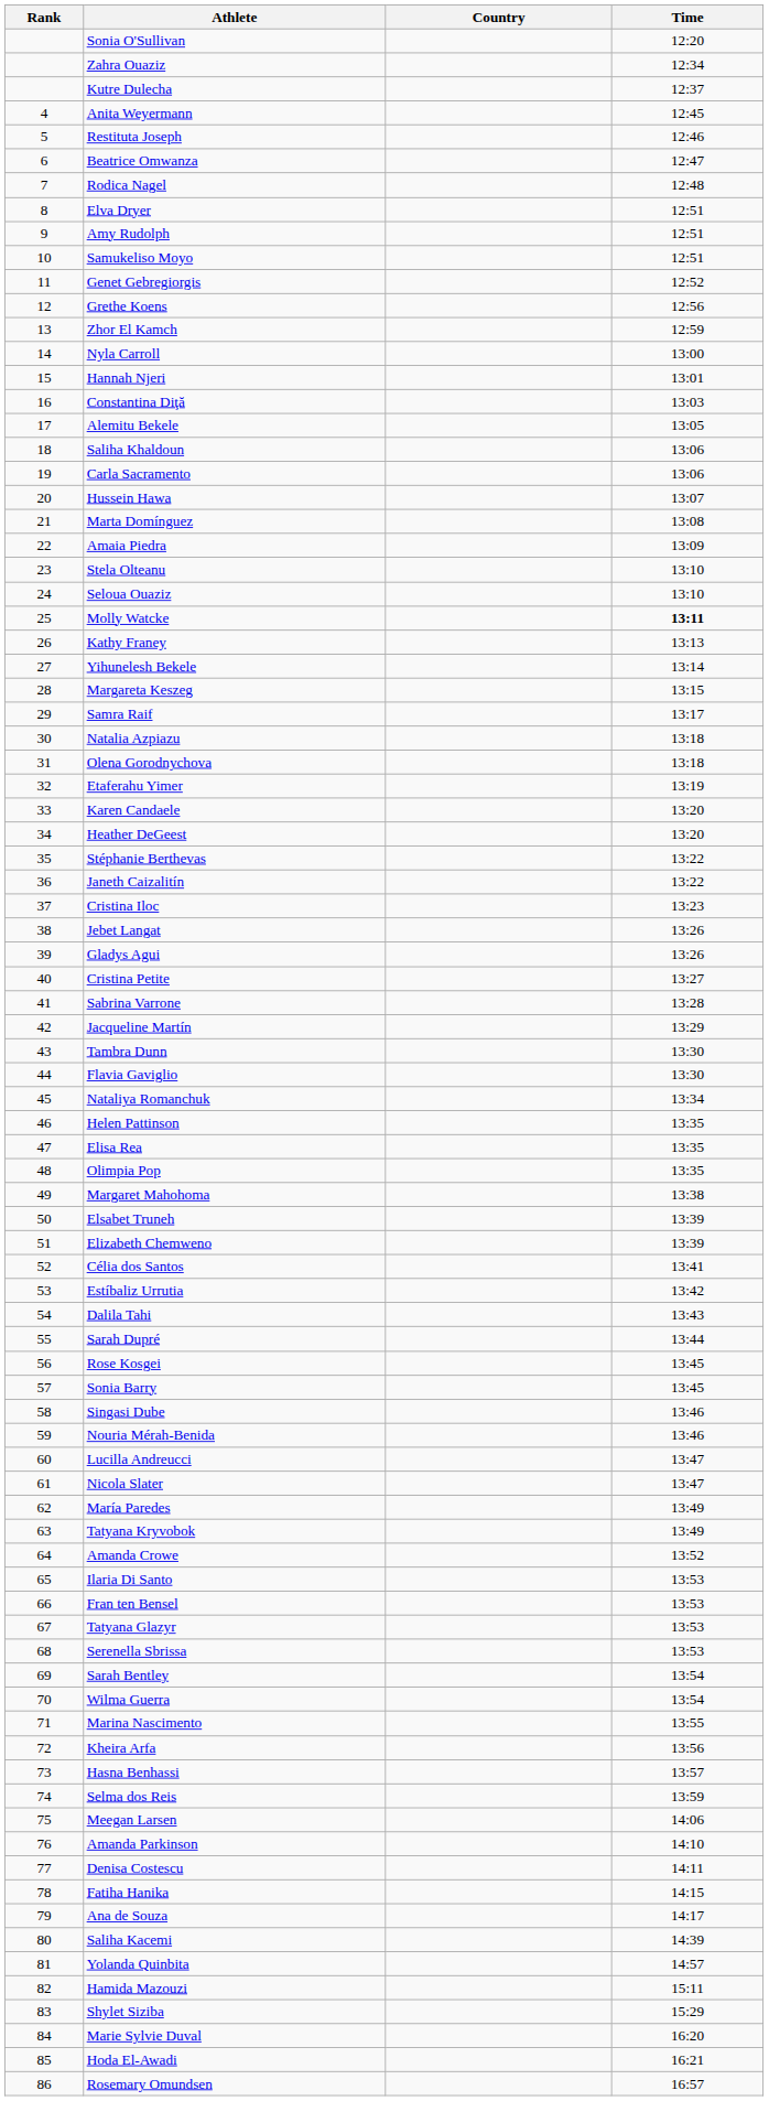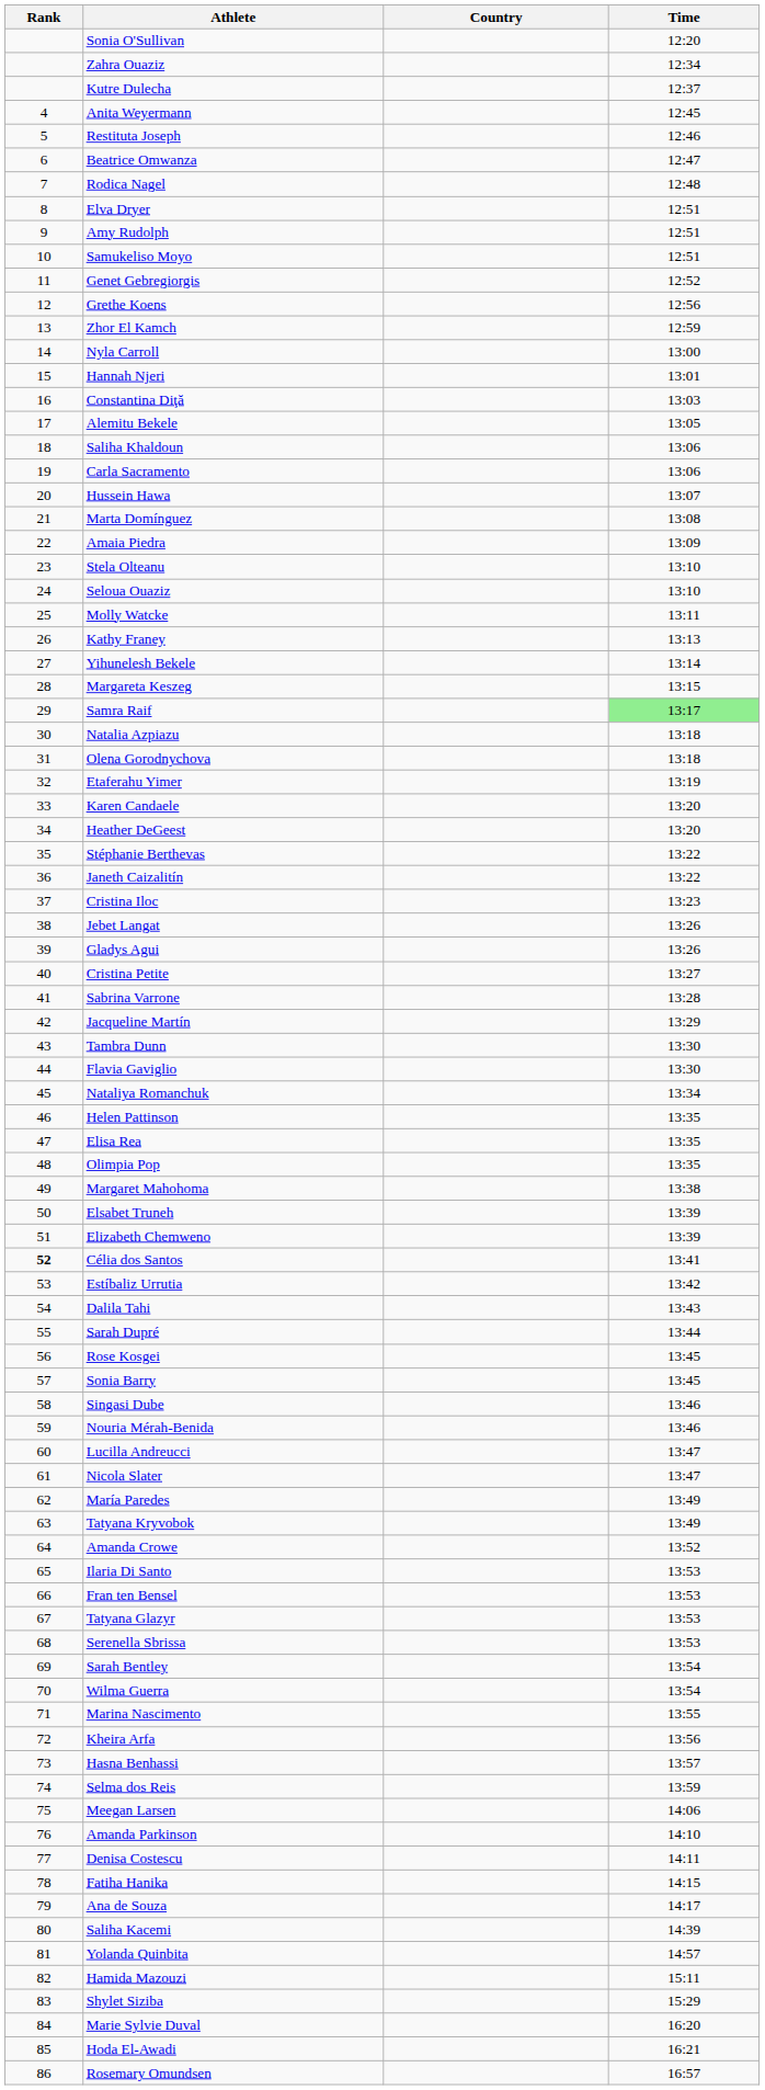Molly Watcke | Time: bold -> normal
Samra Raif | Time: no background -> lightgreen background
Célia dos Santos | Rank: normal -> bold
